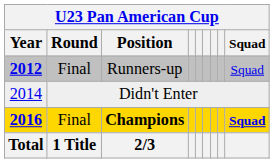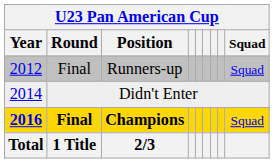Runners-up | U23 Pan American Cup / Year: bold -> normal
Champions | U23 Pan American Cup / Round: normal -> bold
Champions | U23 Pan American Cup / Squad: bold -> normal
